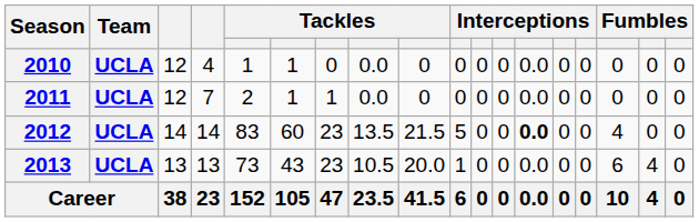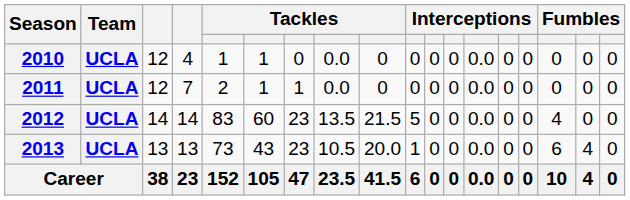2012 | column 13: bold -> normal
